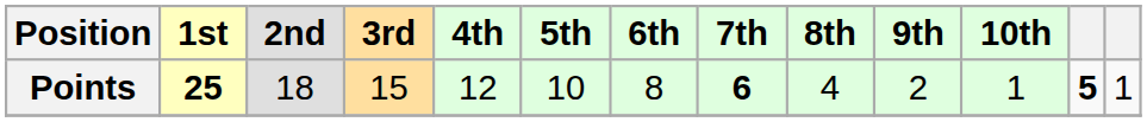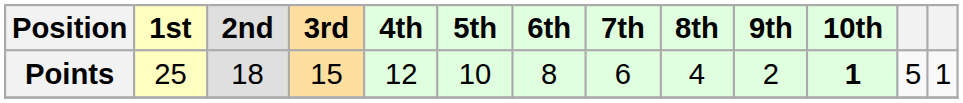Points | 1st: bold -> normal
Points | 7th: bold -> normal
Points | 10th: normal -> bold
Points | column 12: bold -> normal
